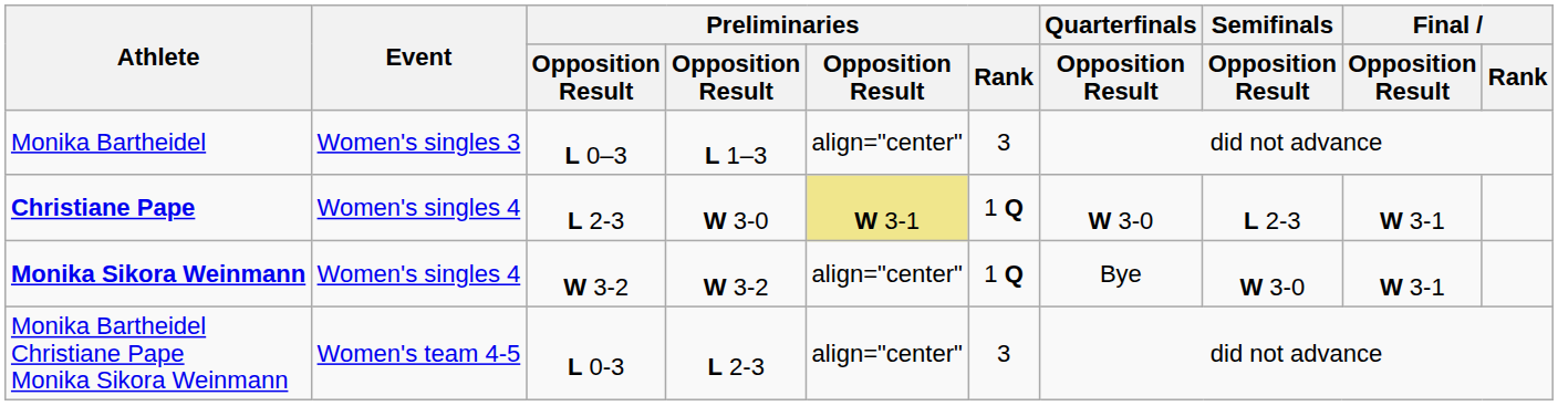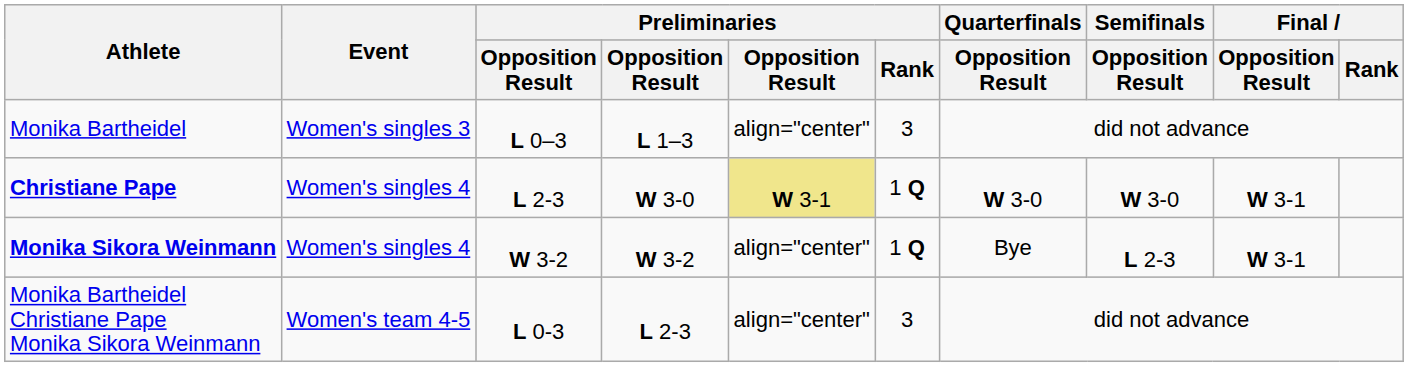Christiane Pape | Semifinals / Opposition Result: L 2-3 -> W 3-0
Monika Sikora Weinmann | Semifinals / Opposition Result: W 3-0 -> L 2-3
